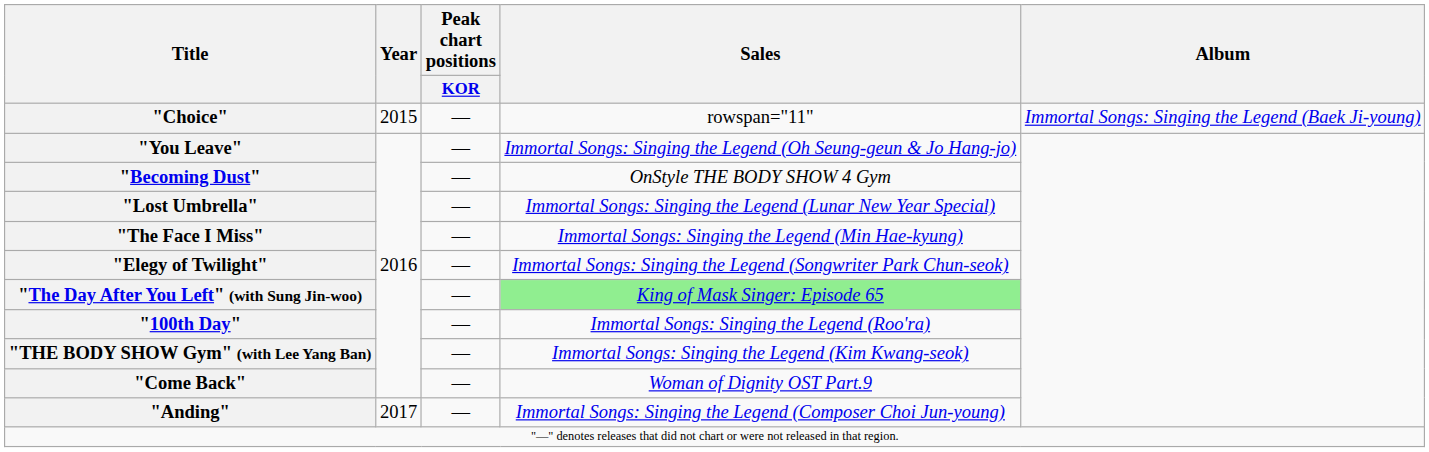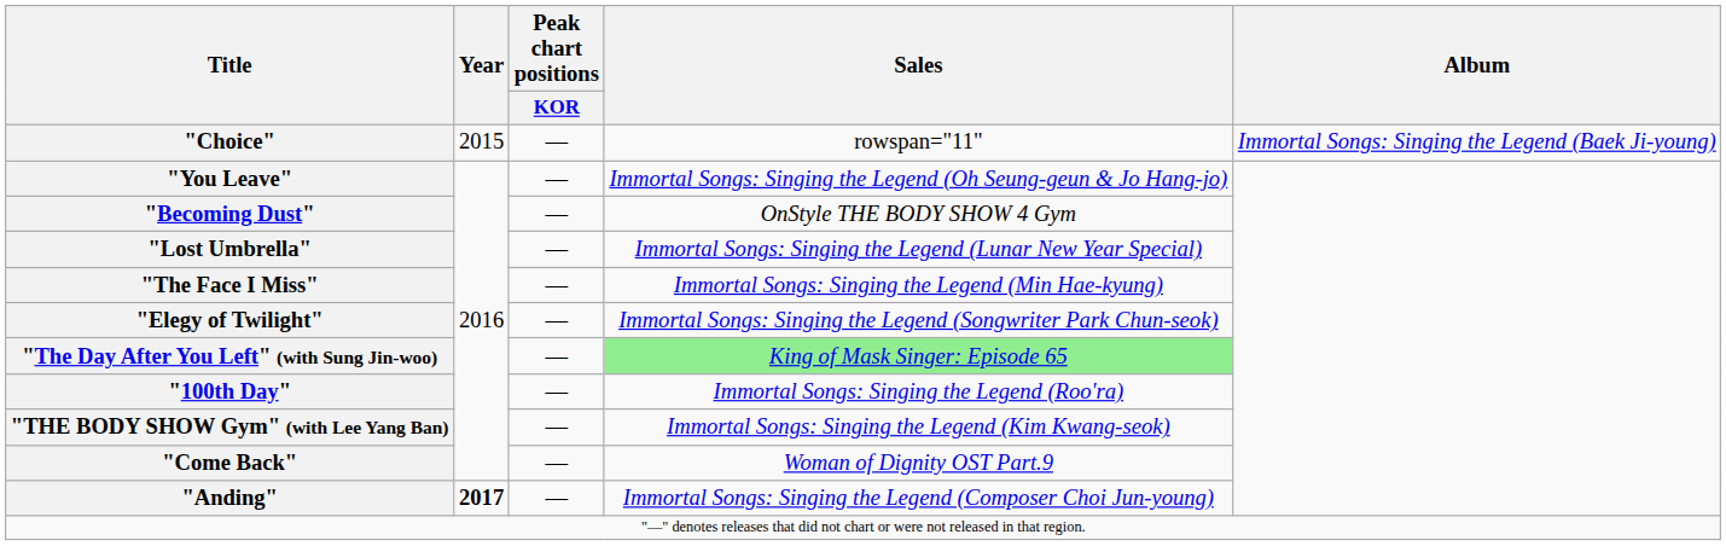"Anding" | Year: normal -> bold
